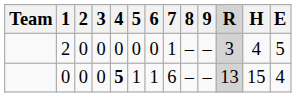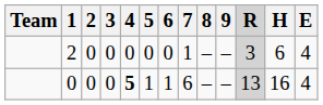row 2 | H: 4 -> 6
row 2 | E: 5 -> 4
row 3 | H: 15 -> 16
